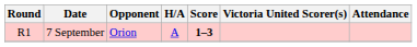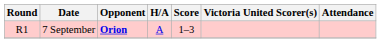7 September | Opponent: normal -> bold
7 September | Score: bold -> normal
